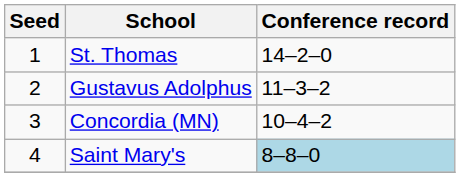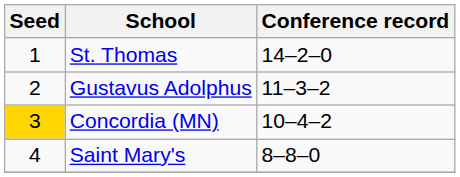Concordia (MN) | Seed: no background -> gold background
Saint Mary's | Conference record: lightblue background -> no background
